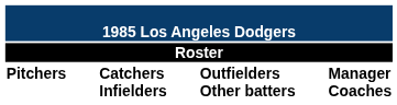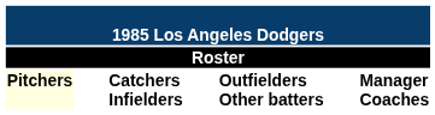Pitchers | column 1: no background -> lightyellow background
